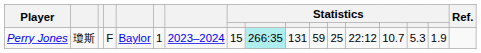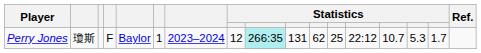Perry Jones | column 8: 15 -> 12
Perry Jones | column 11: 59 -> 62
Perry Jones | column 16: 1.9 -> 1.7
